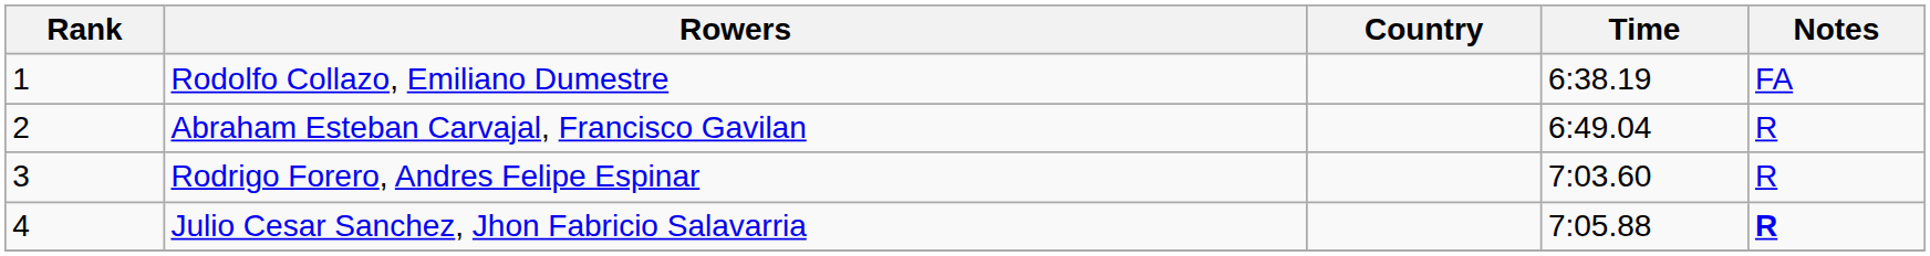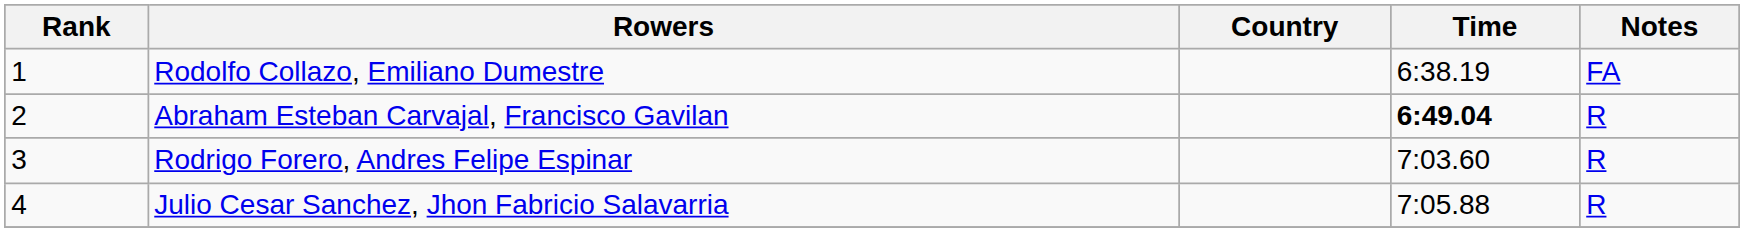Abraham Esteban Carvajal, Francisco Gavilan | Time: normal -> bold
Julio Cesar Sanchez, Jhon Fabricio Salavarria | Notes: bold -> normal
